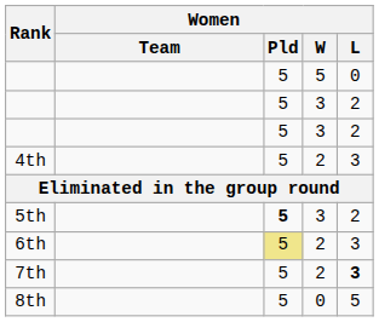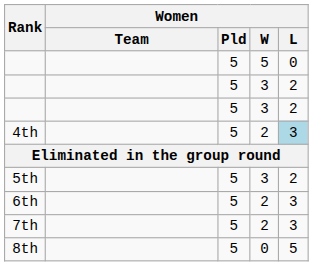4th | Women / L: no background -> lightblue background
5th | Women / Pld: bold -> normal
6th | Women / Pld: khaki background -> no background
7th | Women / L: bold -> normal
